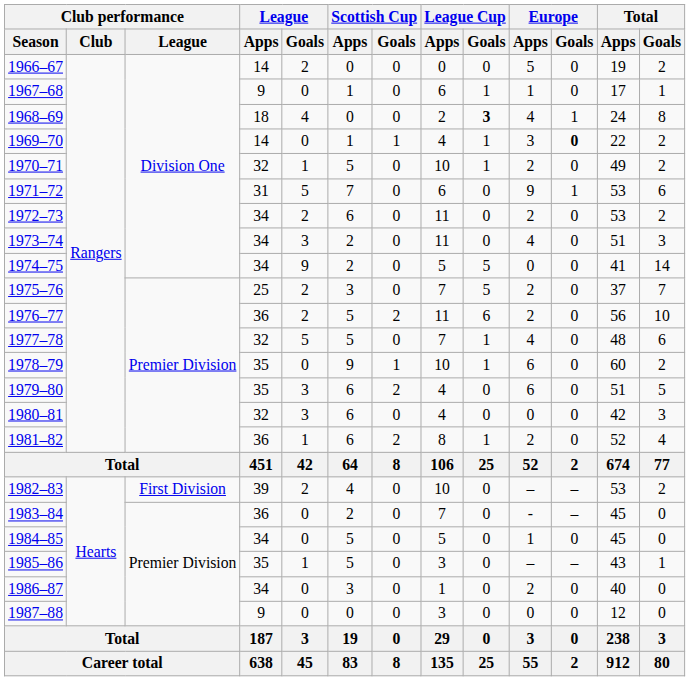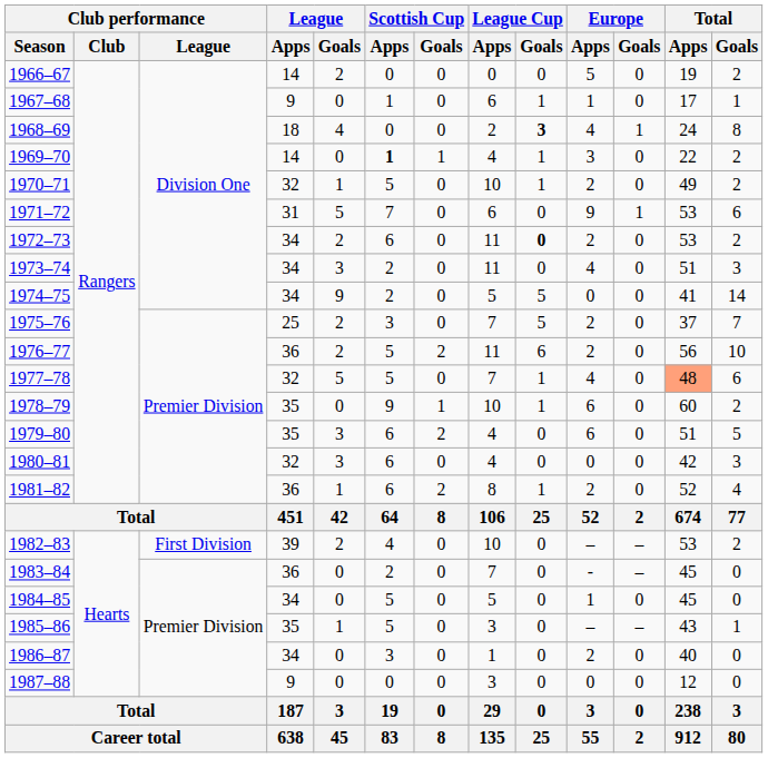1969–70 | Scottish Cup / Apps: normal -> bold
1969–70 | Europe / Goals: bold -> normal
1972–73 | League Cup / Goals: normal -> bold
1977–78 | Total / Apps: no background -> lightsalmon background
